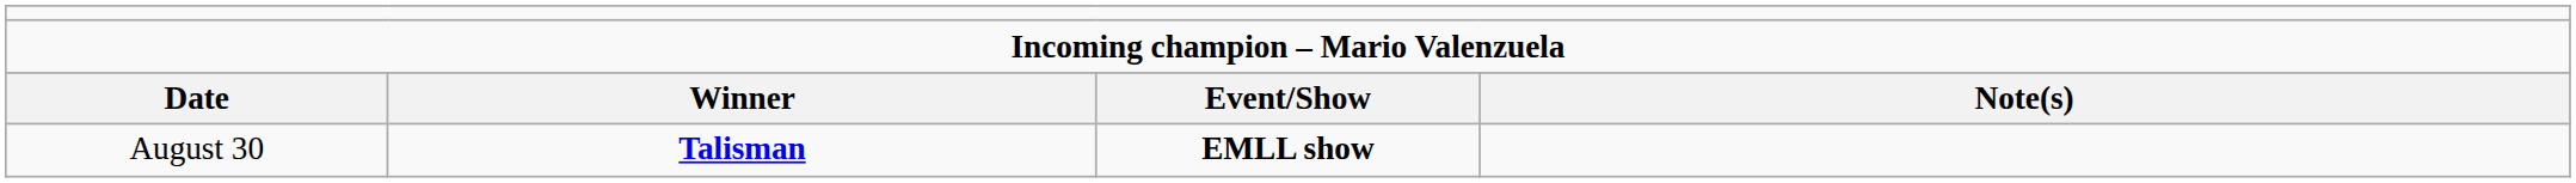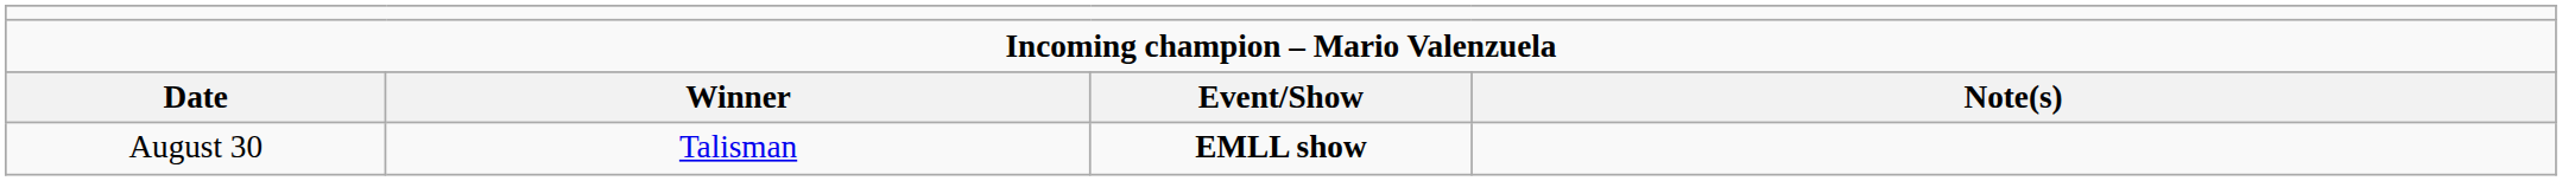August 30 | column 2: bold -> normal
